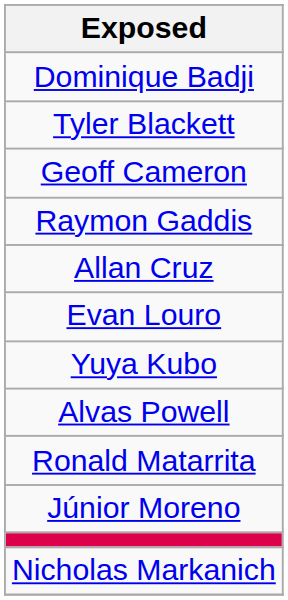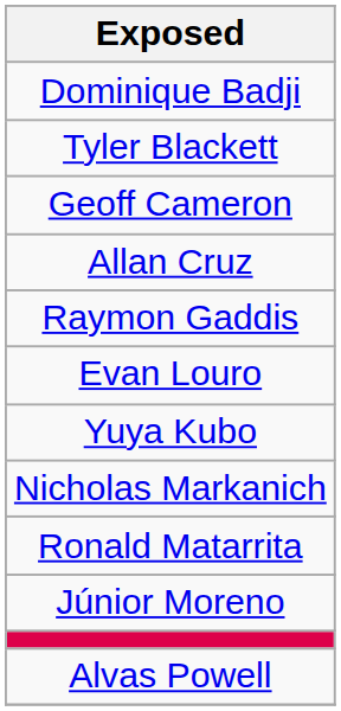row 5 | column 1: Raymon Gaddis -> Allan Cruz
row 6 | column 1: Allan Cruz -> Raymon Gaddis
row 9 | column 1: Alvas Powell -> Nicholas Markanich
row 13 | column 1: Nicholas Markanich -> Alvas Powell
